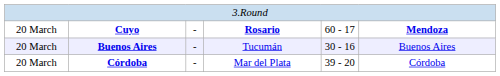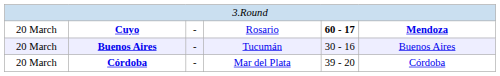Cuyo | column 4: bold -> normal
Cuyo | column 5: normal -> bold
